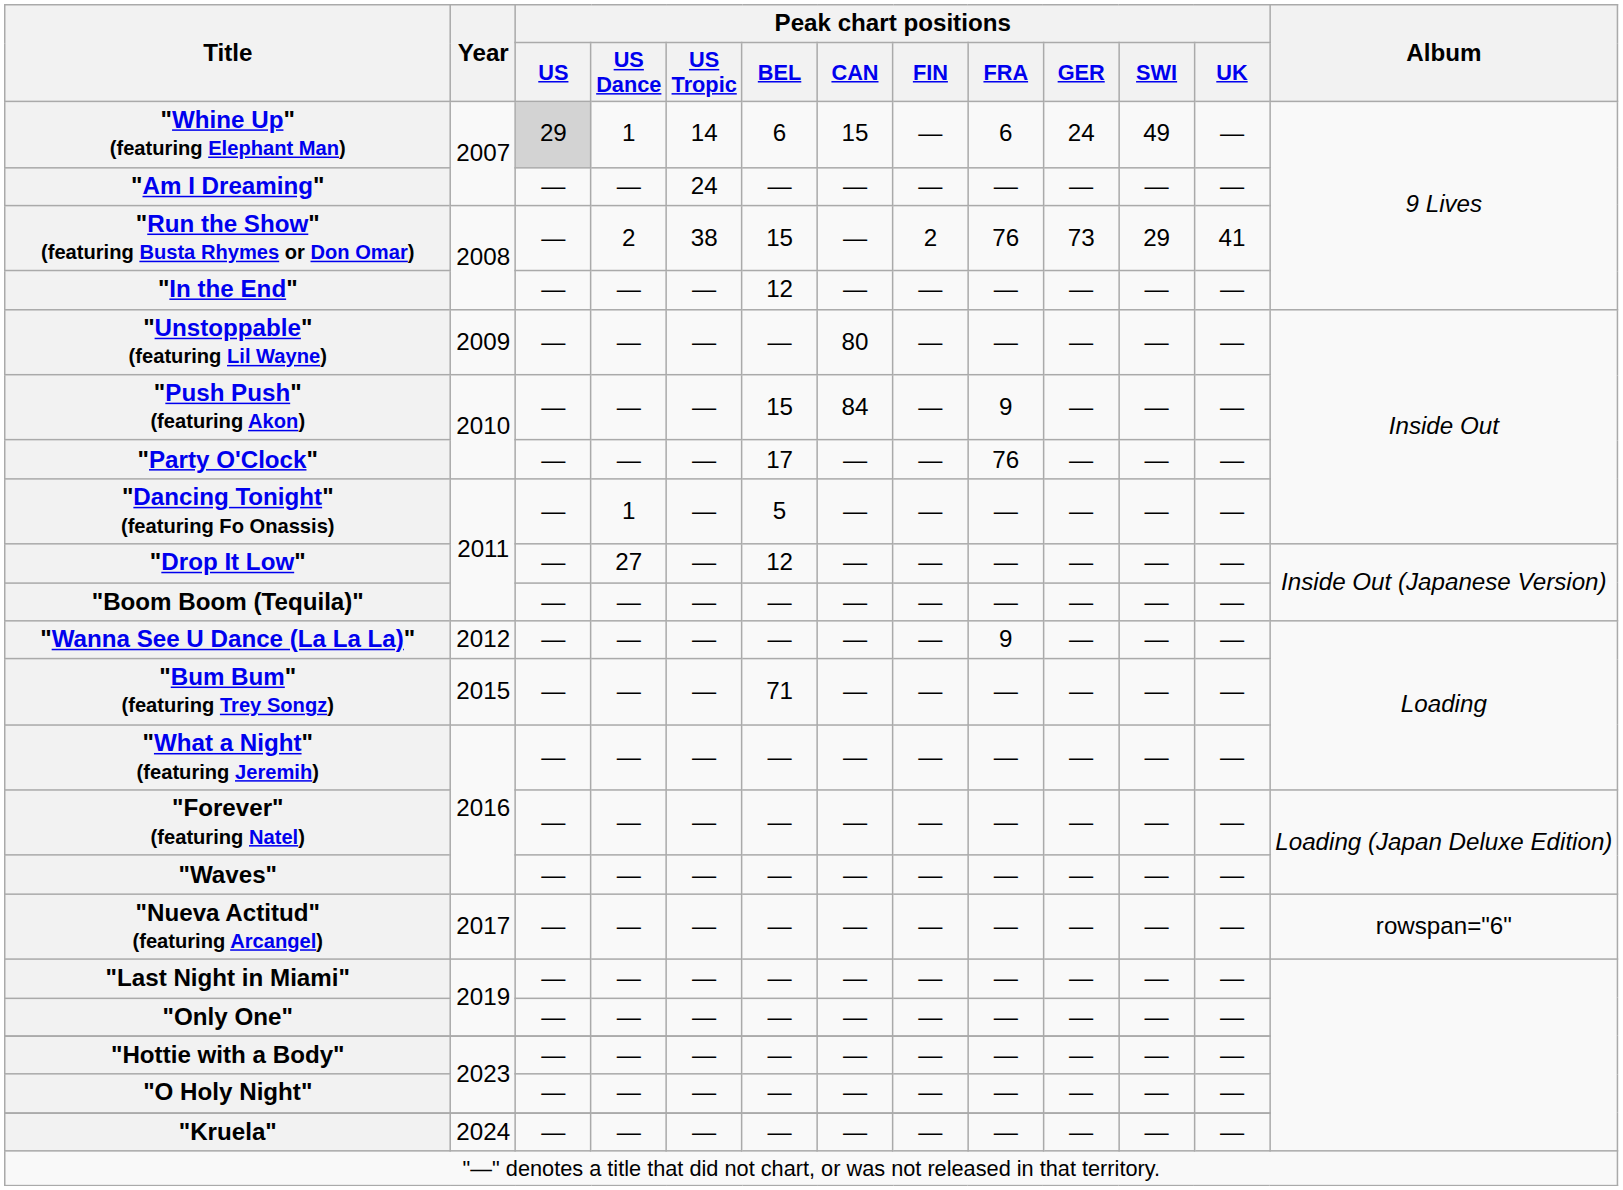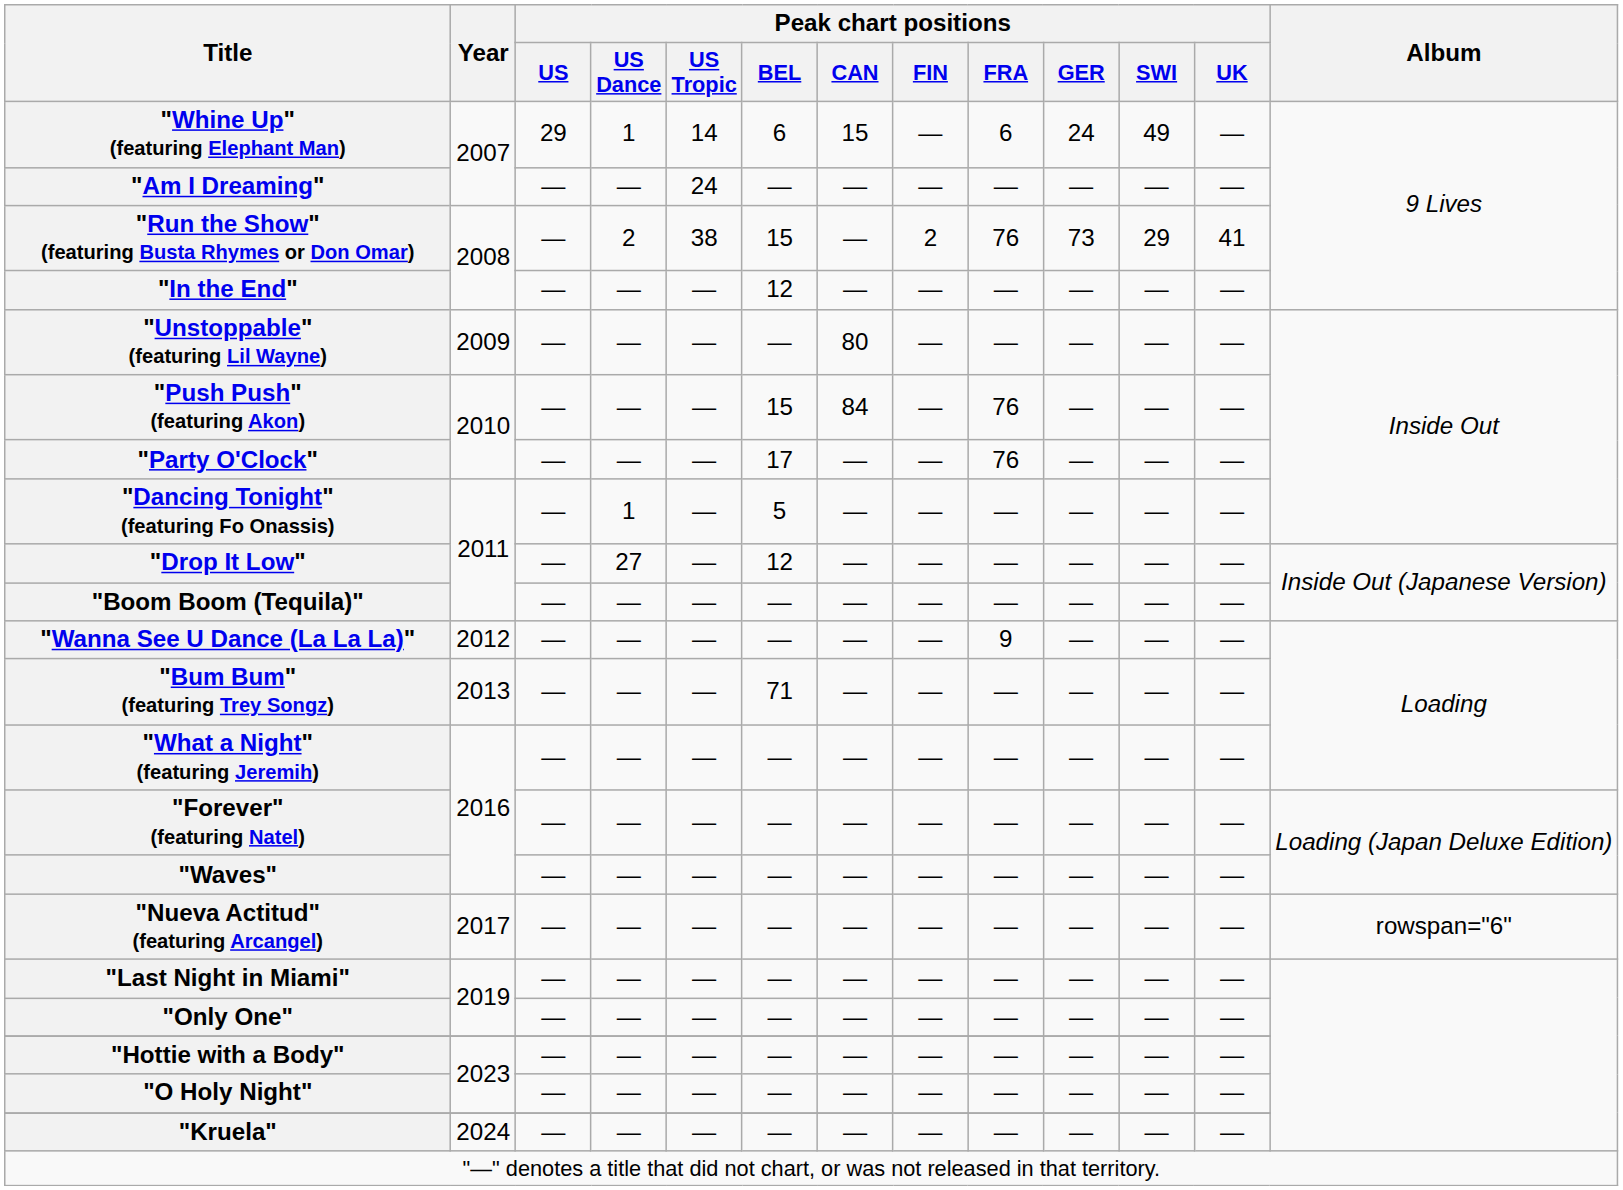"Whine Up" (featuring Elephant Man) | Peak chart positions / US: lightgrey background -> no background
"Push Push" (featuring Akon) | Peak chart positions / FRA: 9 -> 76
"Bum Bum" (featuring Trey Songz) | Year: 2015 -> 2013
